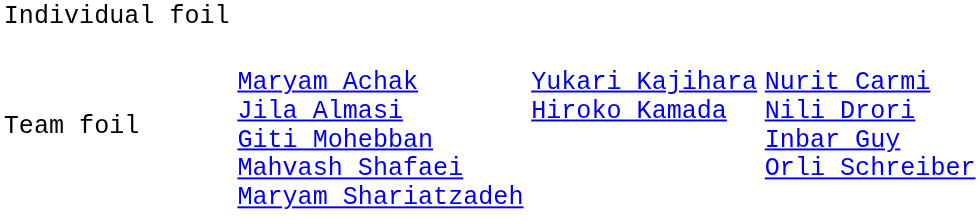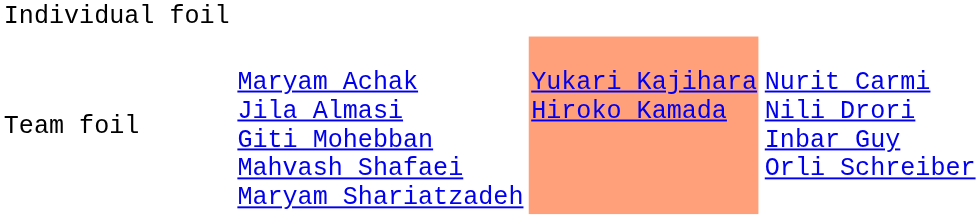Team foil | column 3: no background -> lightsalmon background
